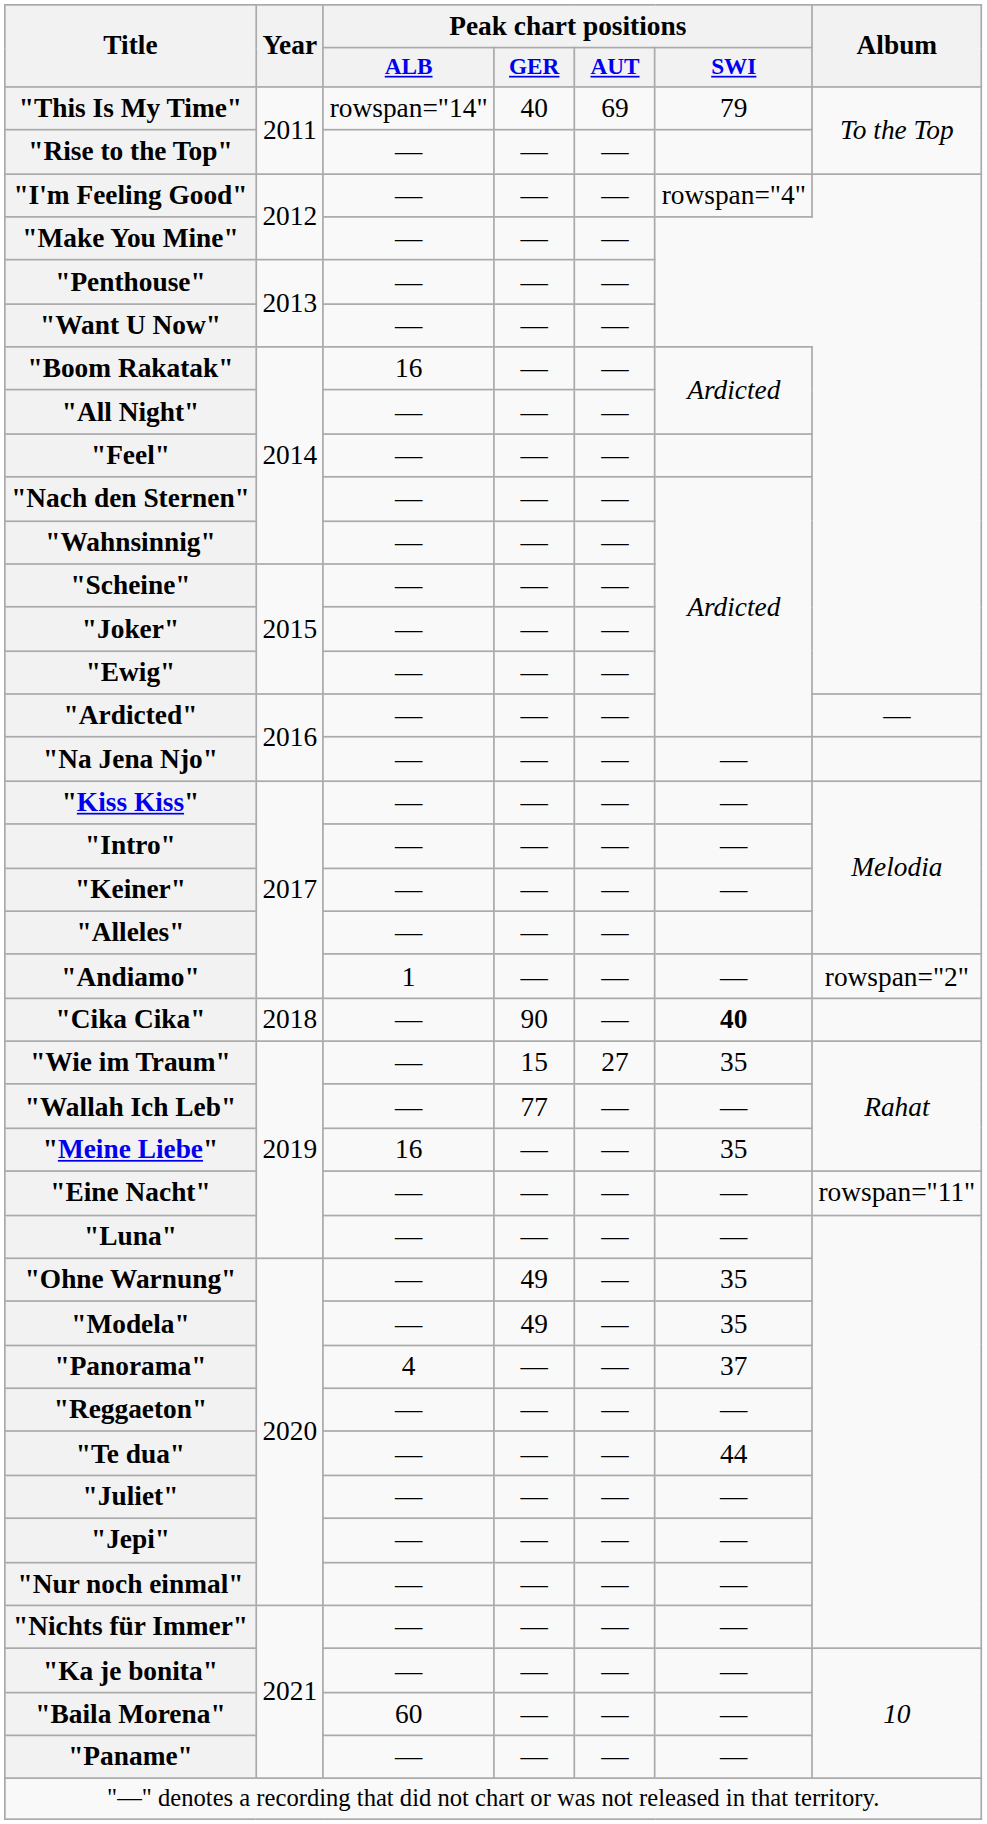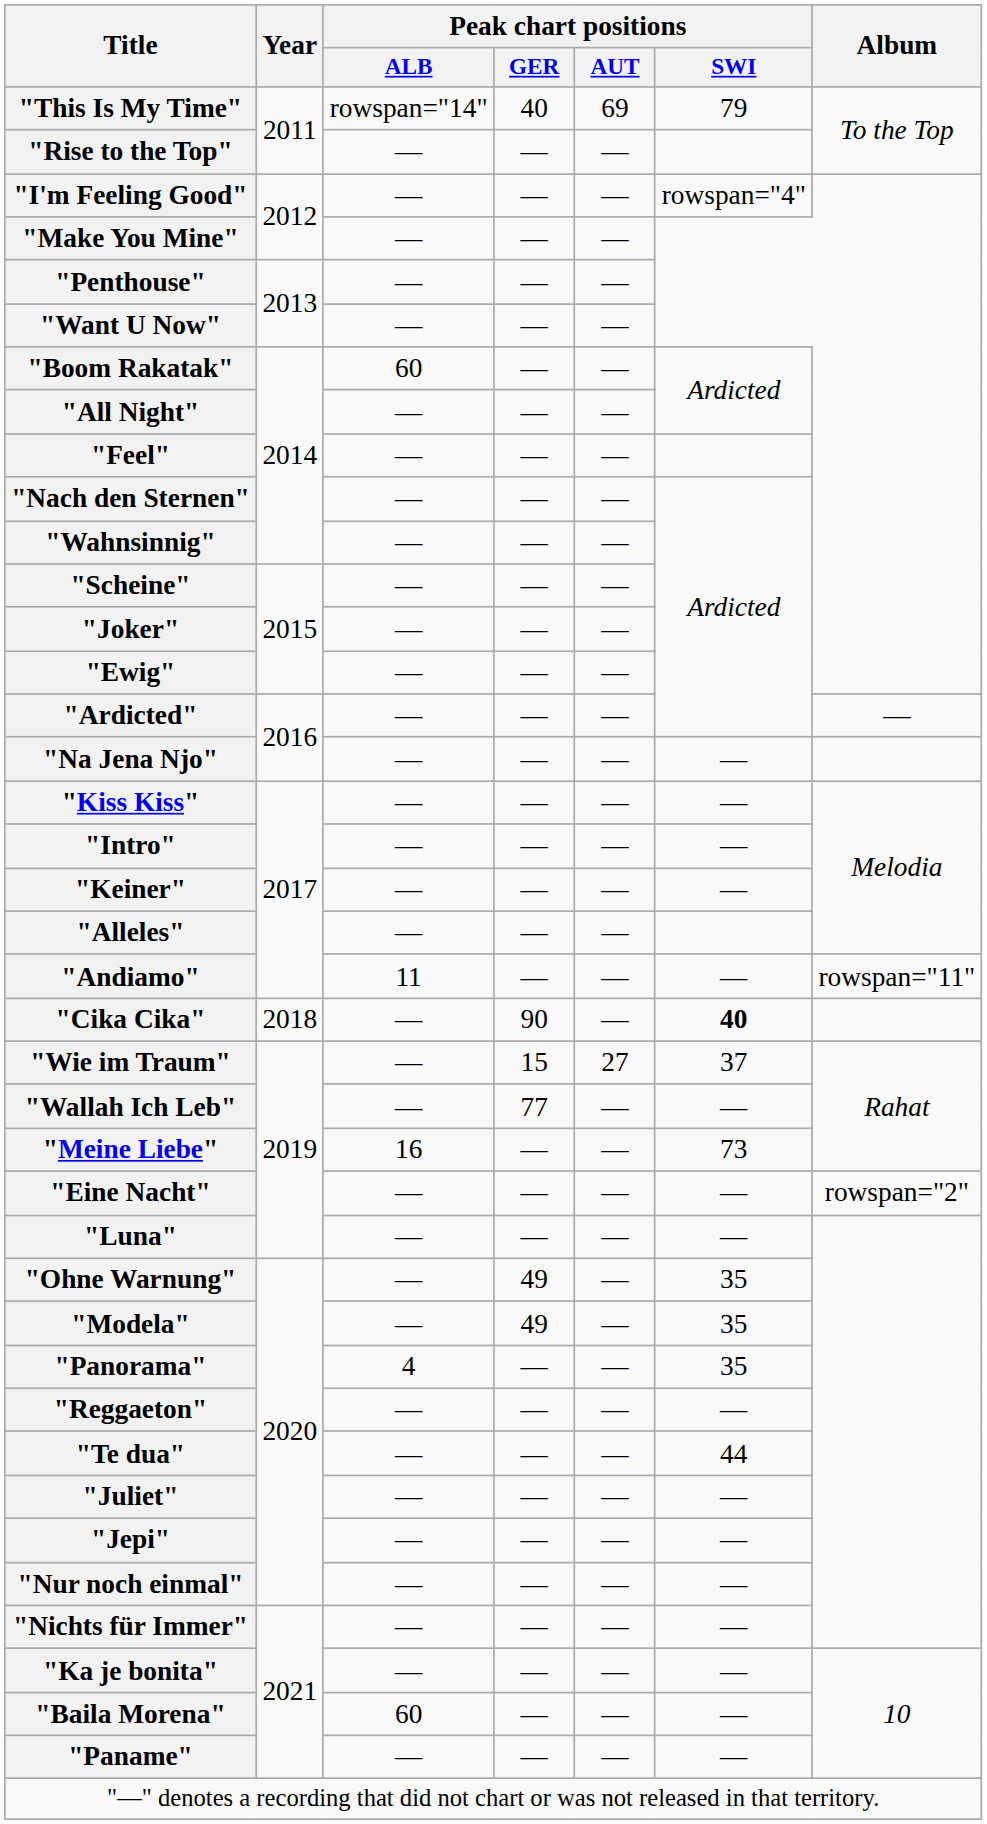"Boom Rakatak" | Peak chart positions / ALB: 16 -> 60
"Andiamo" | Peak chart positions / ALB: 1 -> 11
"Andiamo" | Album: rowspan="2" -> rowspan="11"
"Wie im Traum" | Peak chart positions / SWI: 35 -> 37
"Meine Liebe" | Peak chart positions / SWI: 35 -> 73
"Eine Nacht" | Album: rowspan="11" -> rowspan="2"
"Panorama" | Peak chart positions / SWI: 37 -> 35
